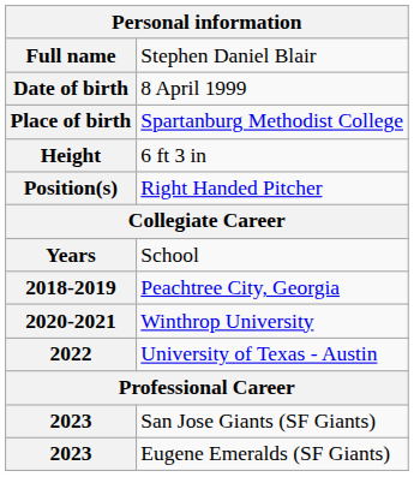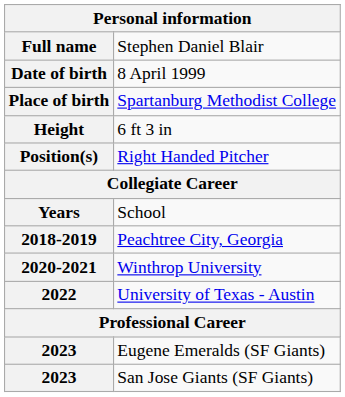row 13 | column 2: San Jose Giants (SF Giants) -> Eugene Emeralds (SF Giants)
row 14 | column 2: Eugene Emeralds (SF Giants) -> San Jose Giants (SF Giants)
